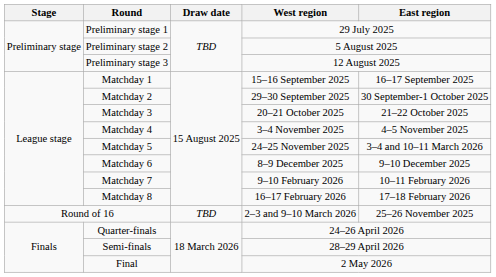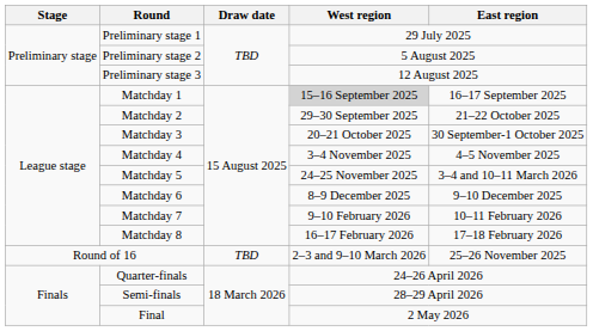Matchday 1 | West region: no background -> lightgrey background
Matchday 2 | East region: 30 September-1 October 2025 -> 21–22 October 2025
Matchday 3 | East region: 21–22 October 2025 -> 30 September-1 October 2025
